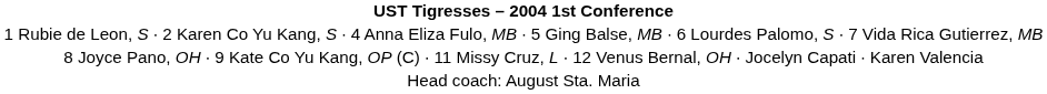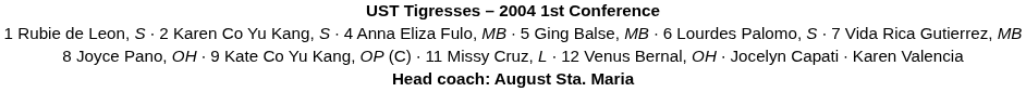row 4 | column 1: normal -> bold
